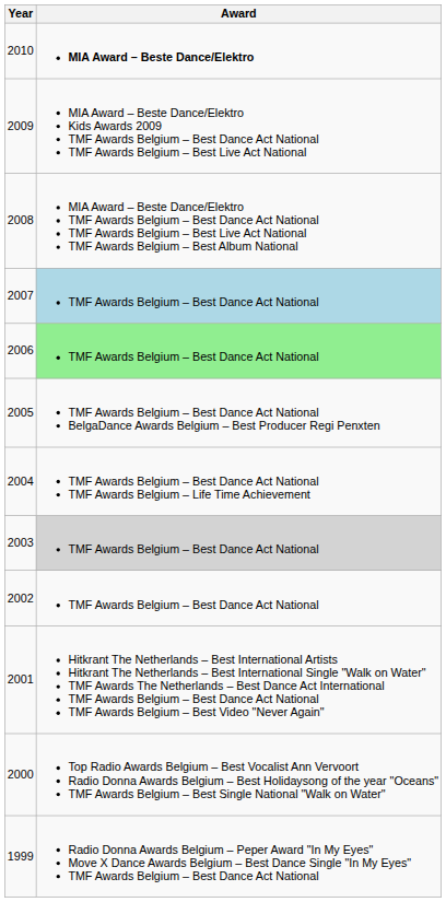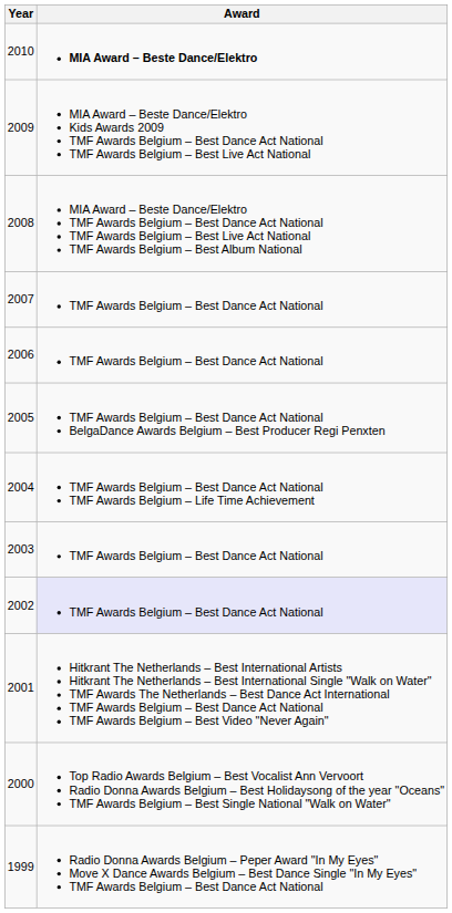2007 | Award: lightblue background -> no background
2006 | Award: lightgreen background -> no background
2003 | Award: lightgrey background -> no background
2002 | Award: no background -> lavender background
